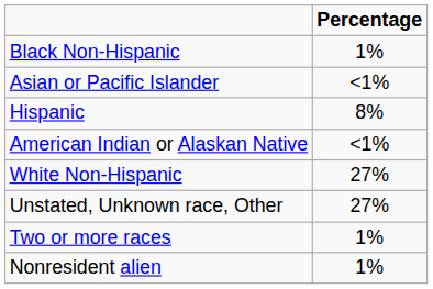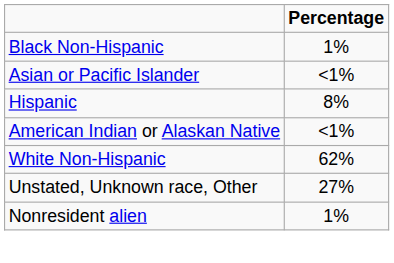White Non-Hispanic | Percentage: 27% -> 62%
- row: Two or more races | 1%
